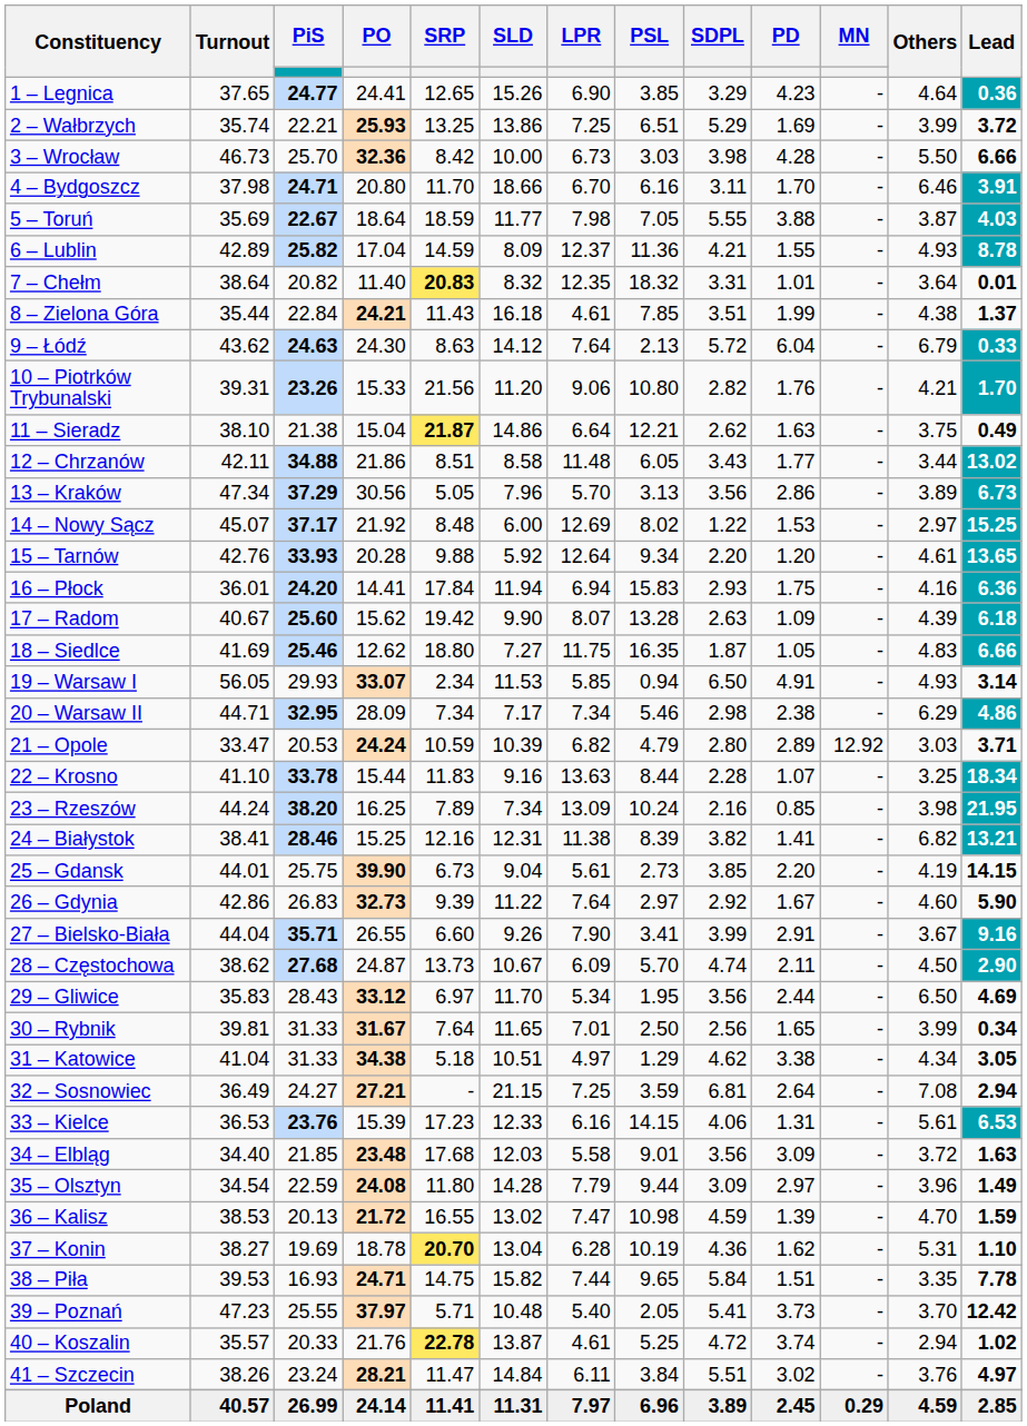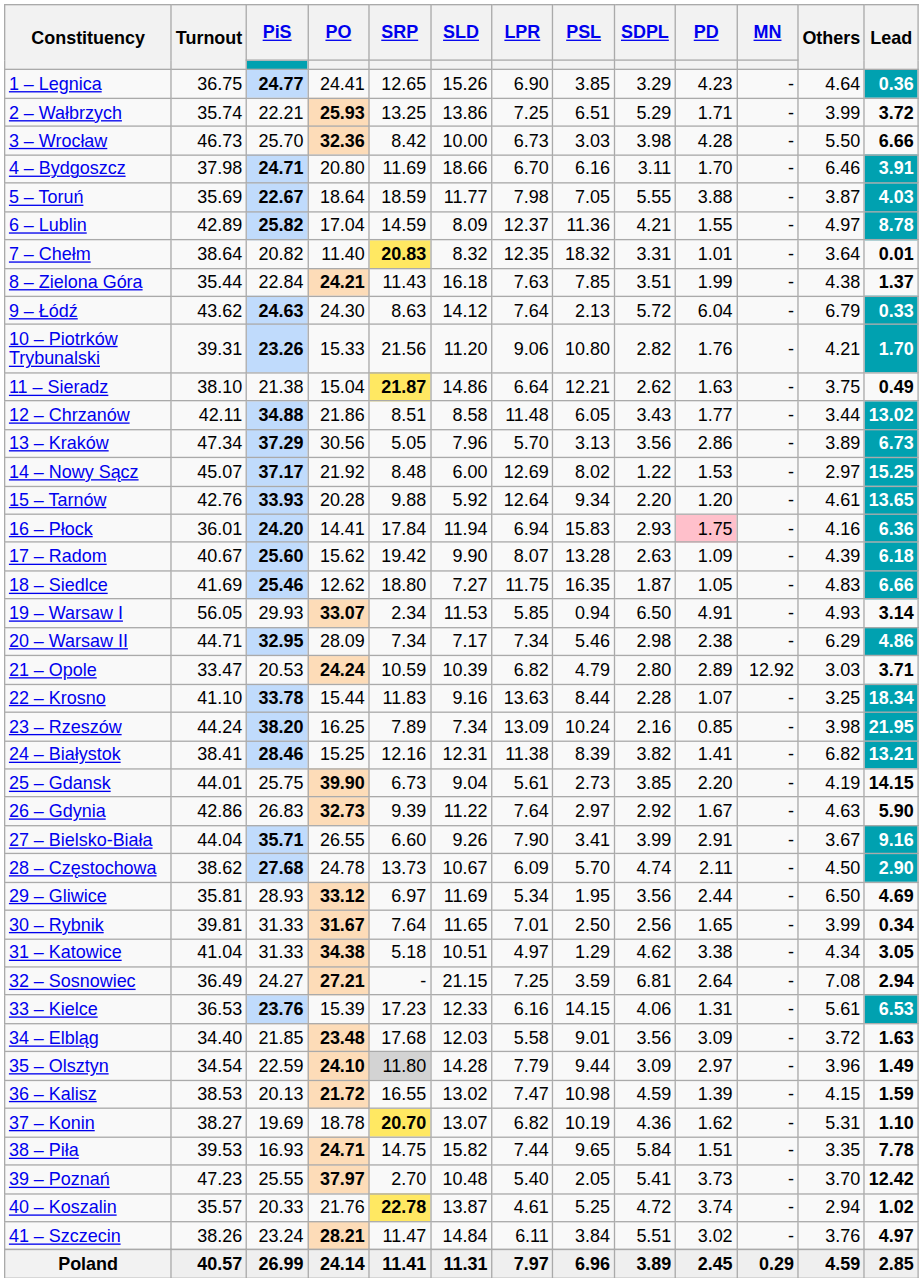1 – Legnica | Turnout: 37.65 -> 36.75
2 – Wałbrzych | PD: 1.69 -> 1.71
4 – Bydgoszcz | SRP: 11.70 -> 11.69
6 – Lublin | Others: 4.93 -> 4.97
8 – Zielona Góra | LPR: 4.61 -> 7.63
16 – Płock | PD: no background -> pink background
26 – Gdynia | Others: 4.60 -> 4.63
28 – Częstochowa | PO: 24.87 -> 24.78
29 – Gliwice | Turnout: 35.83 -> 35.81
29 – Gliwice | PiS: 28.43 -> 28.93
29 – Gliwice | SLD: 11.70 -> 11.69
35 – Olsztyn | PO: 24.08 -> 24.10
35 – Olsztyn | SRP: no background -> lightgrey background
36 – Kalisz | Others: 4.70 -> 4.15
37 – Konin | SLD: 13.04 -> 13.07
37 – Konin | LPR: 6.28 -> 6.82
39 – Poznań | SRP: 5.71 -> 2.70
